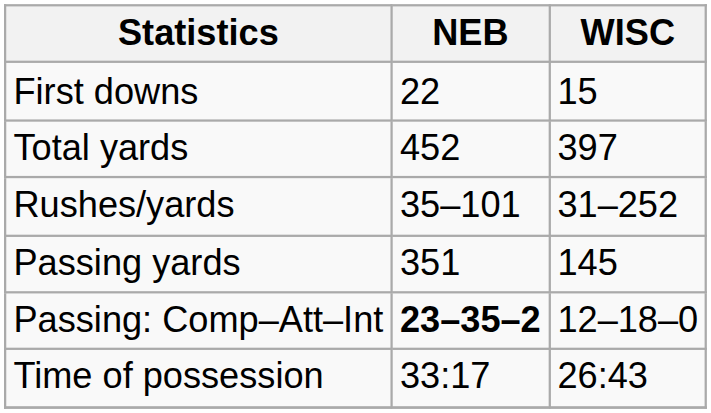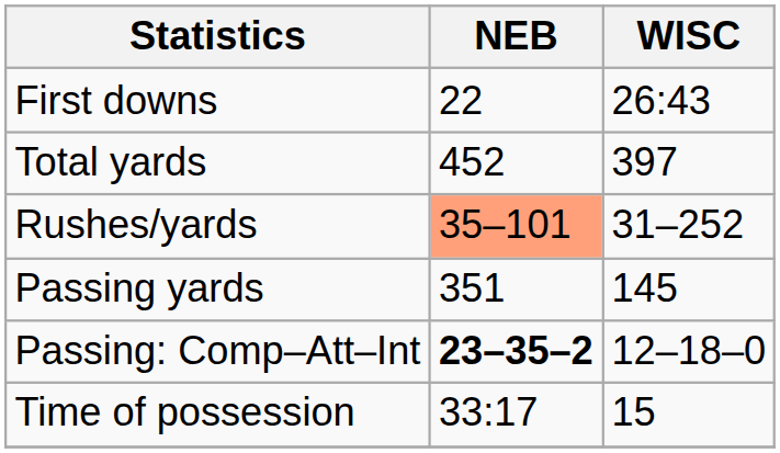First downs | WISC: 15 -> 26:43
Rushes/yards | NEB: no background -> lightsalmon background
Time of possession | WISC: 26:43 -> 15
